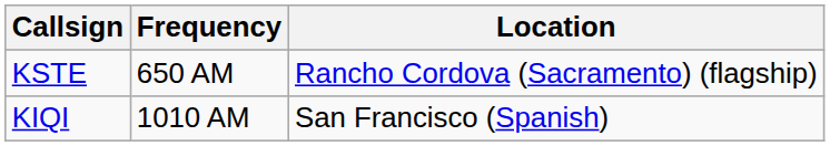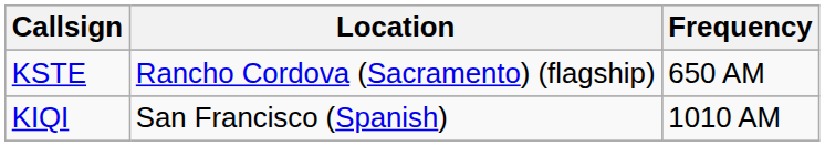columns swapped: Frequency <-> Location
